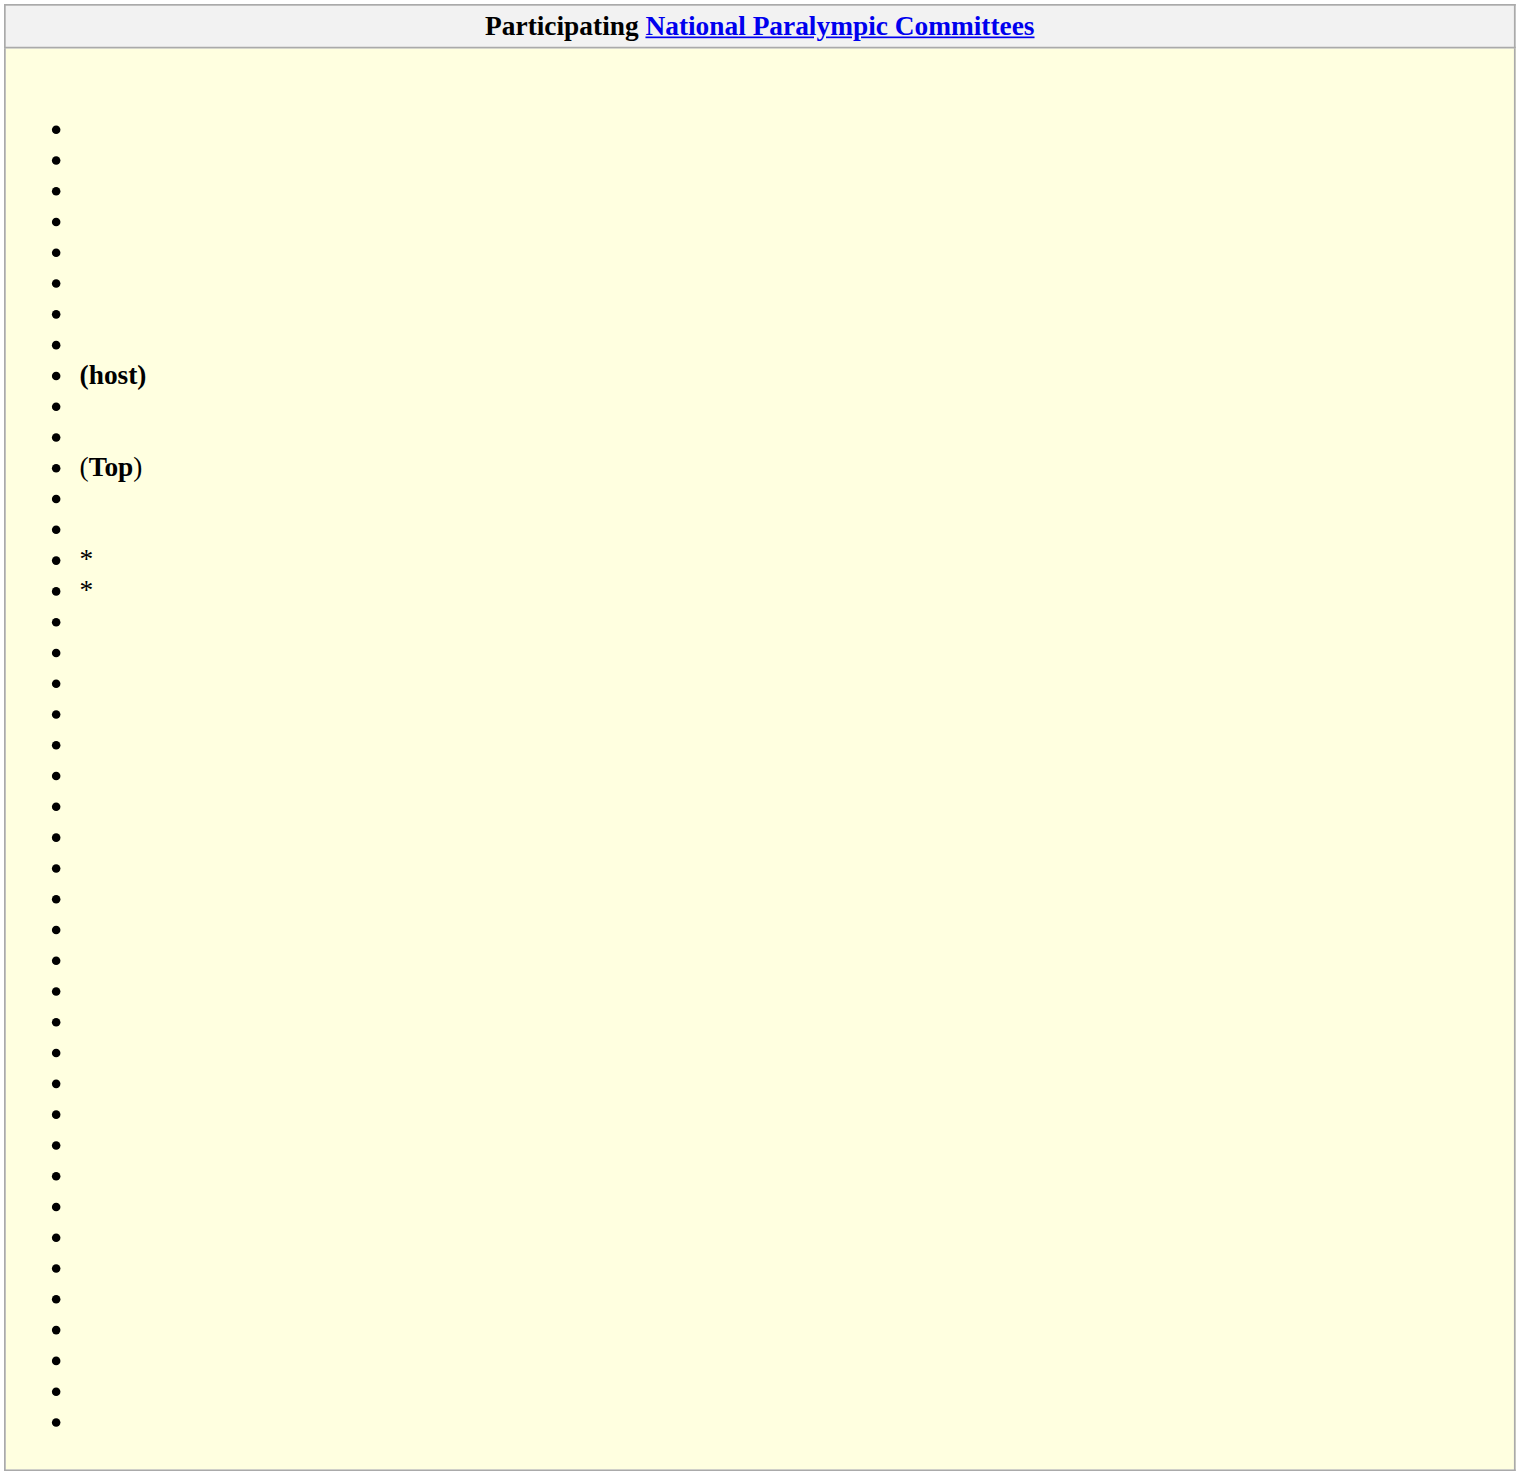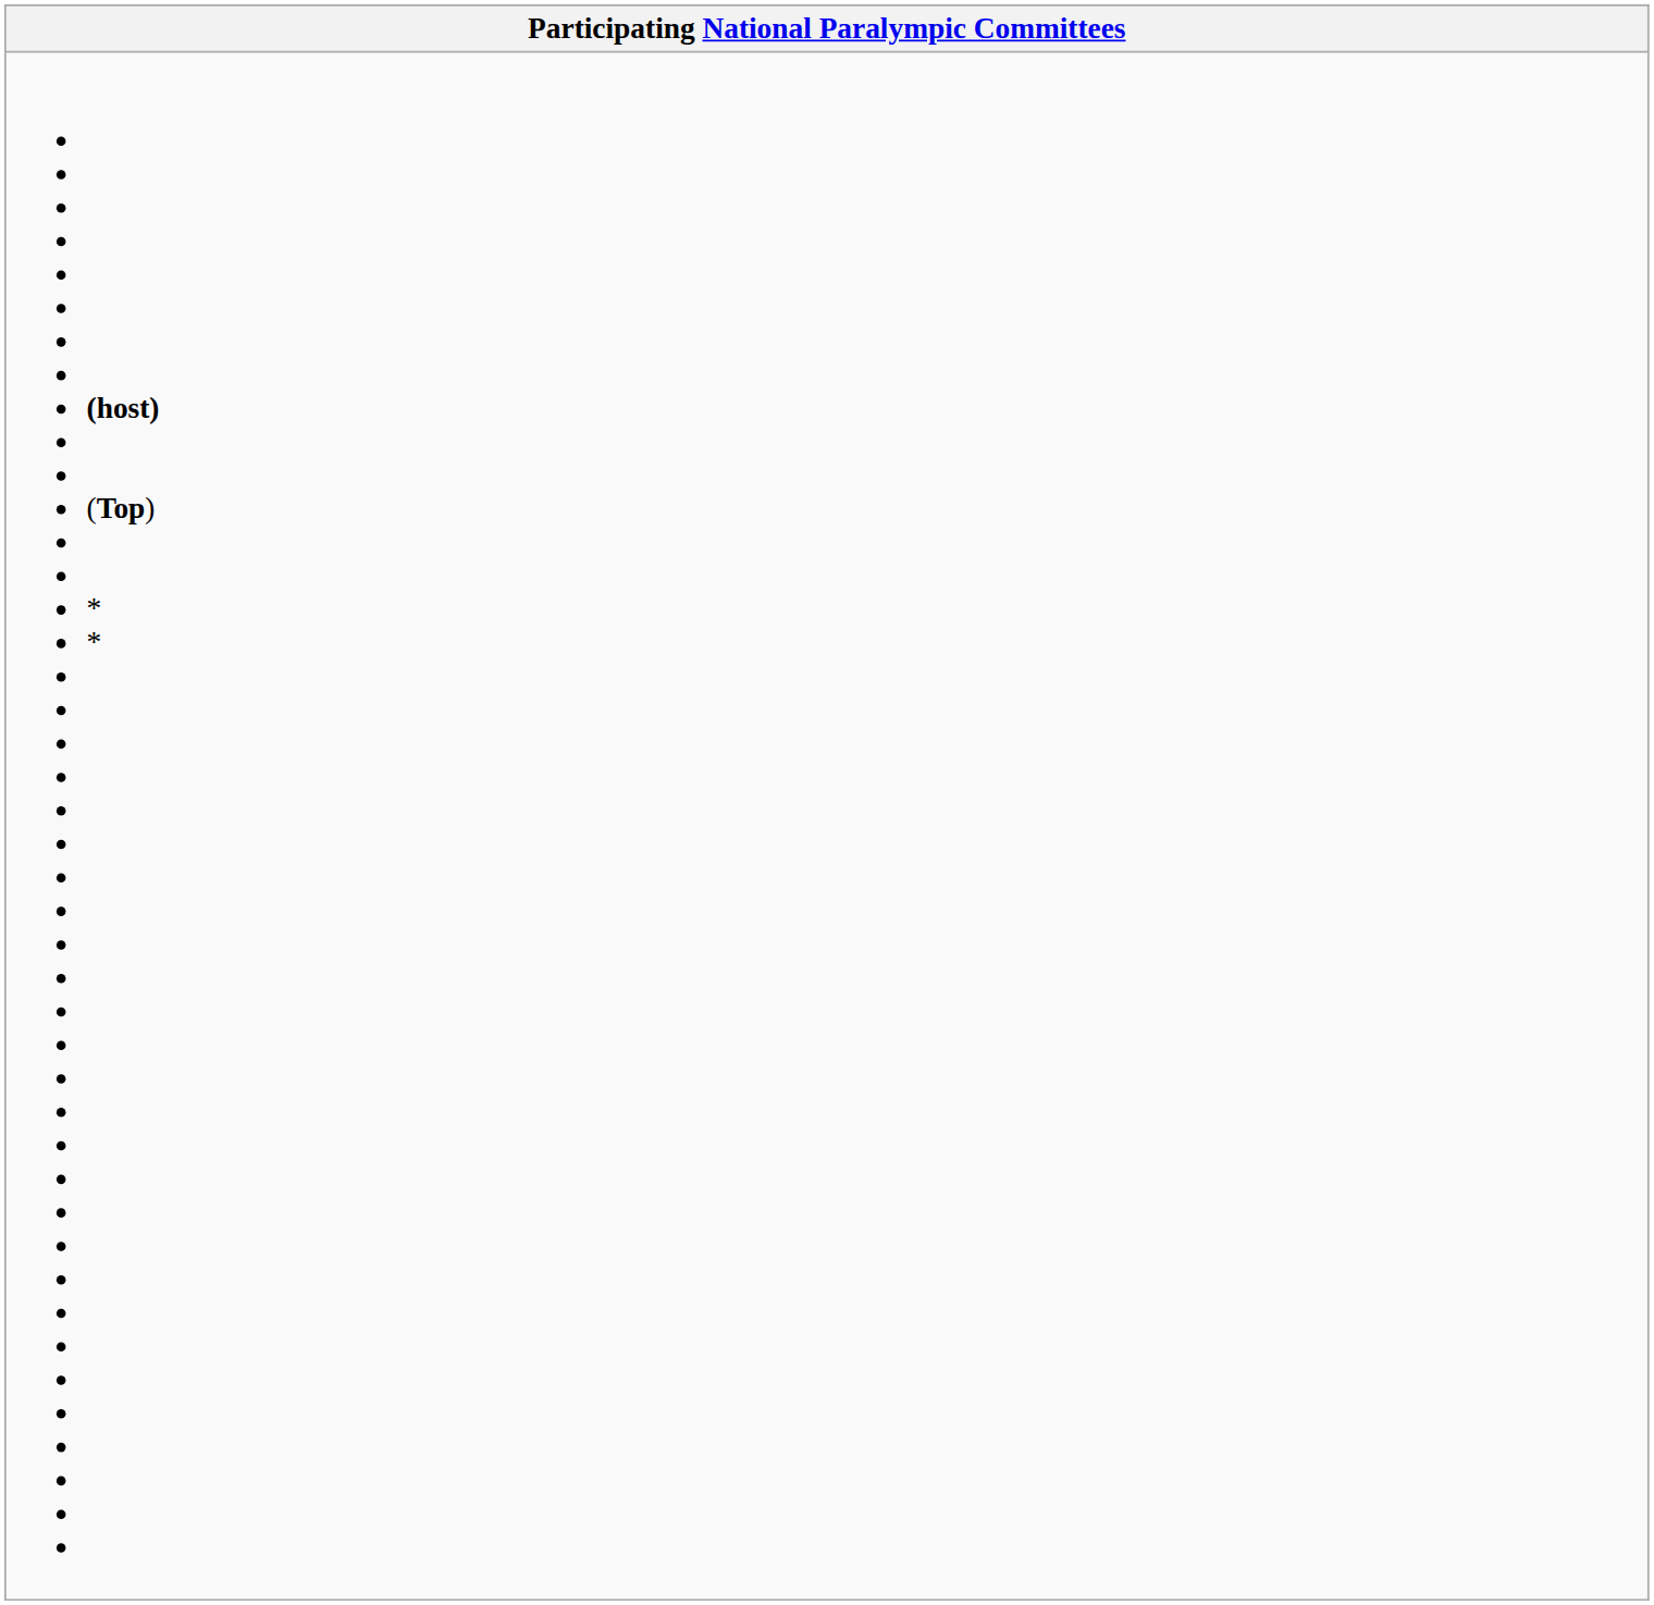row 2 | column 1: lightyellow background -> no background
